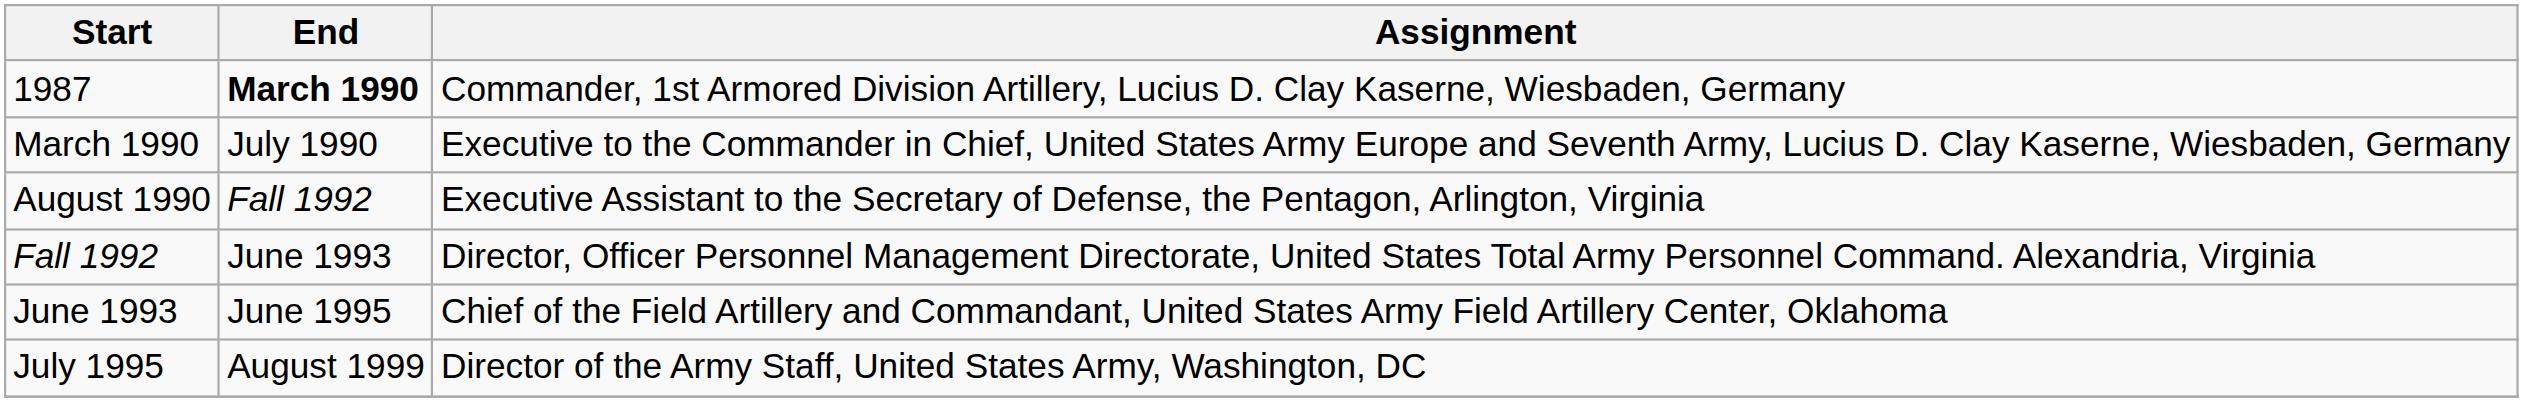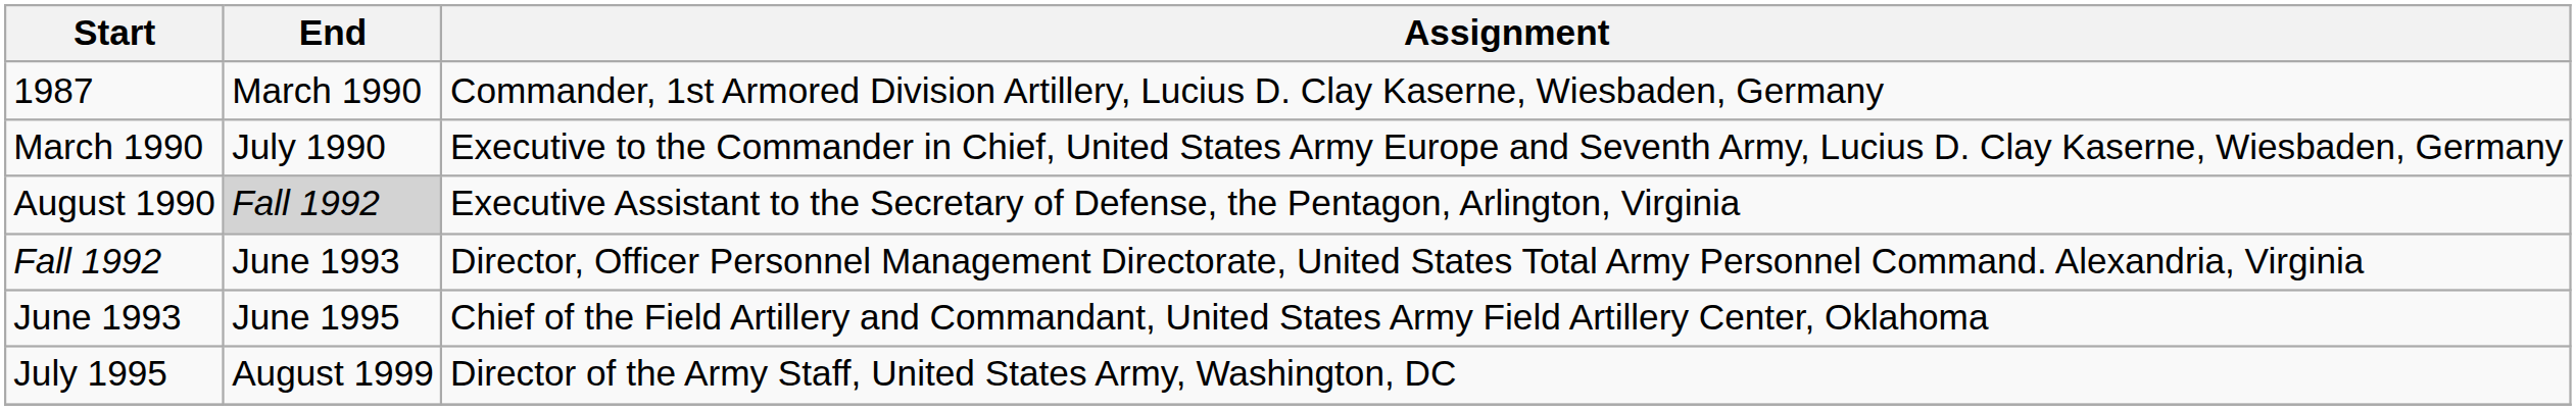1987 | End: bold -> normal
August 1990 | End: no background -> lightgrey background
